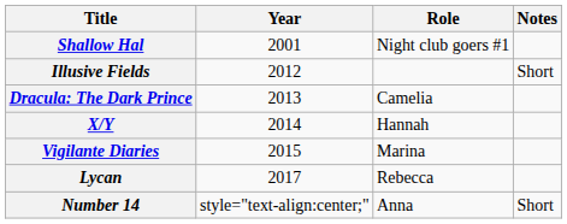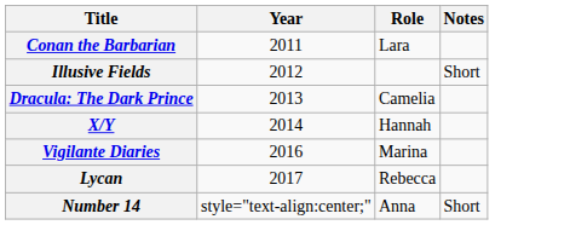- row: Shallow Hal | 2001 | Night club goers #1
+ row: Conan the Barbarian | 2011 | Lara
Vigilante Diaries | Year: 2015 -> 2016
